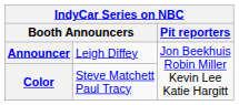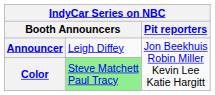Color | column 2: no background -> lightgreen background
